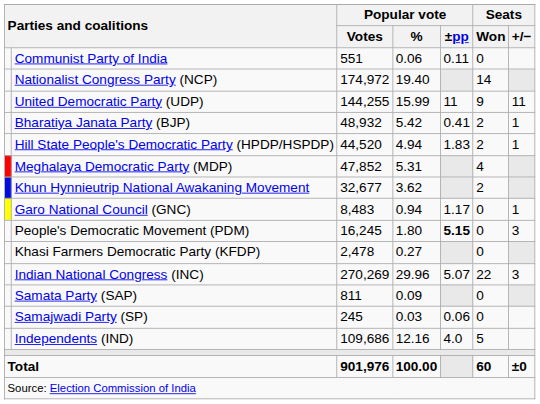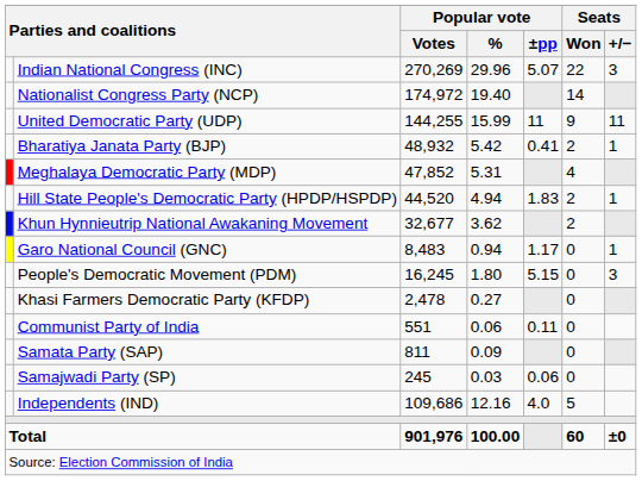rows swapped: Indian National Congress (INC) <-> Communist Party of India
rows swapped: Meghalaya Democratic Party (MDP) <-> Hill State People's Democratic Party (HPDP/HSPDP)
People's Democratic Movement (PDM) | Popular vote / ±pp: bold -> normal
